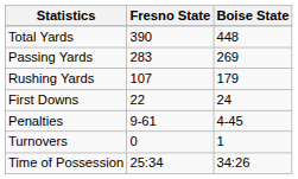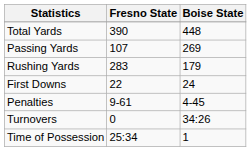Passing Yards | Fresno State: 283 -> 107
Rushing Yards | Fresno State: 107 -> 283
Turnovers | Boise State: 1 -> 34:26
Time of Possession | Boise State: 34:26 -> 1
